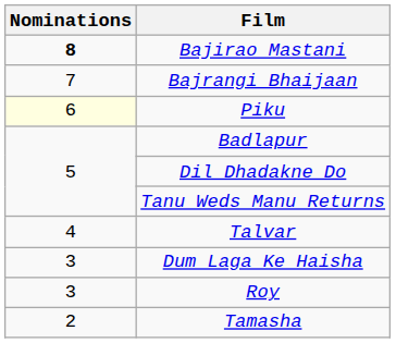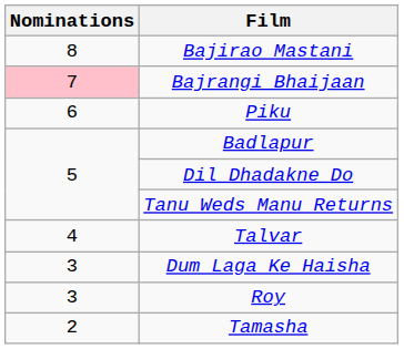Bajirao Mastani | Nominations: bold -> normal
Bajrangi Bhaijaan | Nominations: no background -> pink background
Piku | Nominations: lightyellow background -> no background
